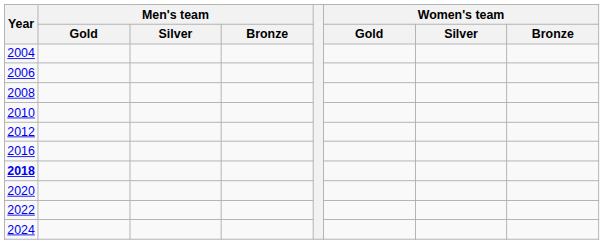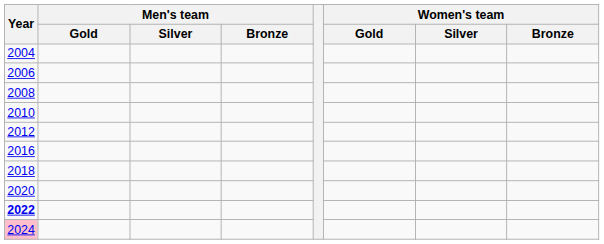2018 | Year: bold -> normal
2022 | Year: normal -> bold
2024 | Year: no background -> pink background
